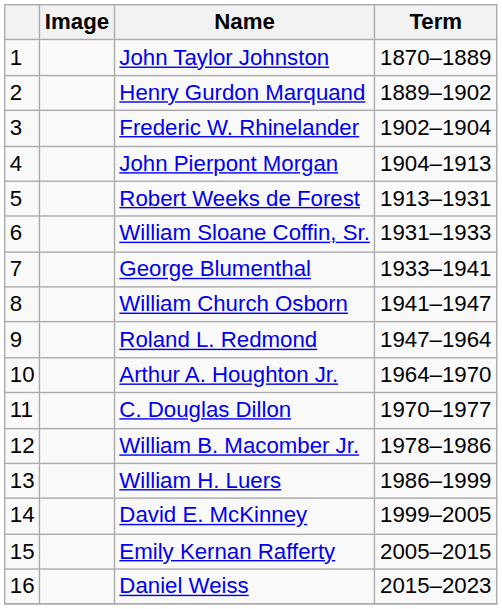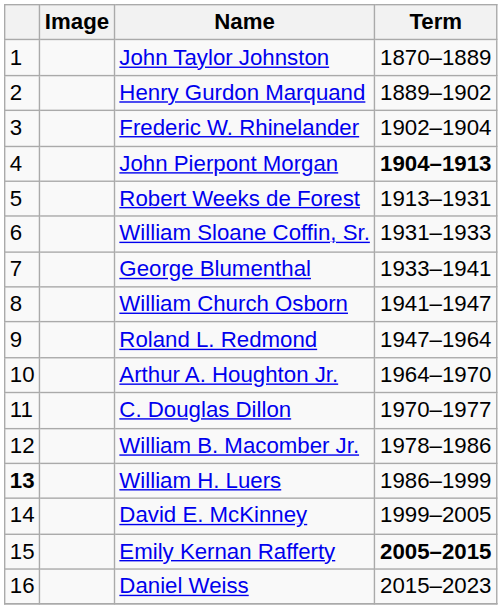John Pierpont Morgan | Term: normal -> bold
William H. Luers | column 1: normal -> bold
Emily Kernan Rafferty | Term: normal -> bold
